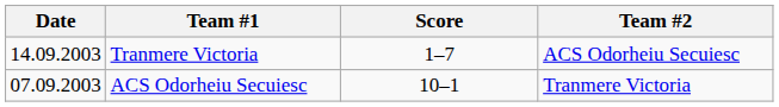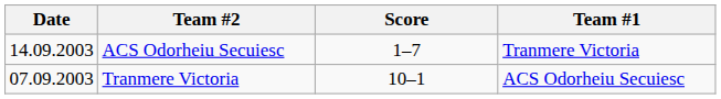columns swapped: Team #1 <-> Team #2
